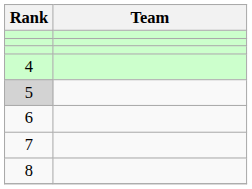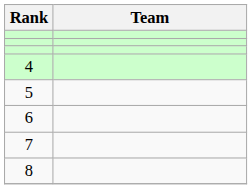row 6 | Rank: lightgrey background -> no background
